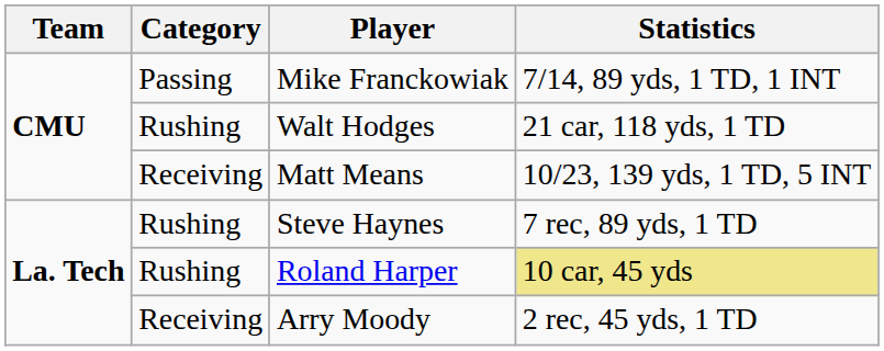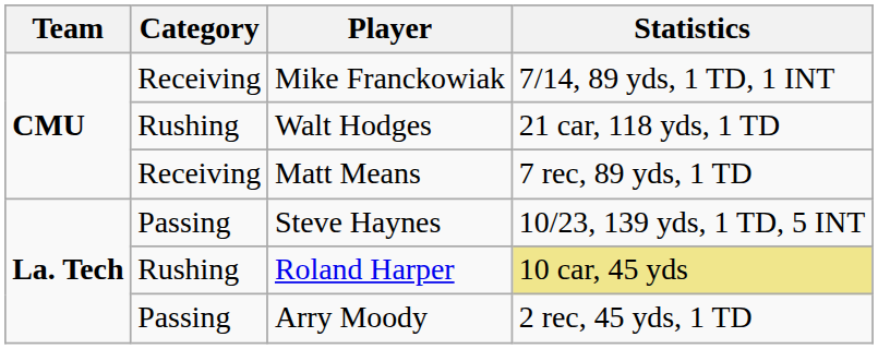Mike Franckowiak | Category: Passing -> Receiving
Matt Means | Statistics: 10/23, 139 yds, 1 TD, 5 INT -> 7 rec, 89 yds, 1 TD
Steve Haynes | Category: Rushing -> Passing
Steve Haynes | Statistics: 7 rec, 89 yds, 1 TD -> 10/23, 139 yds, 1 TD, 5 INT
Arry Moody | Category: Receiving -> Passing
